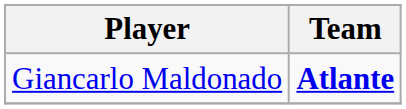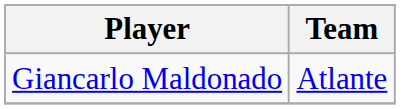Giancarlo Maldonado | Team: bold -> normal
